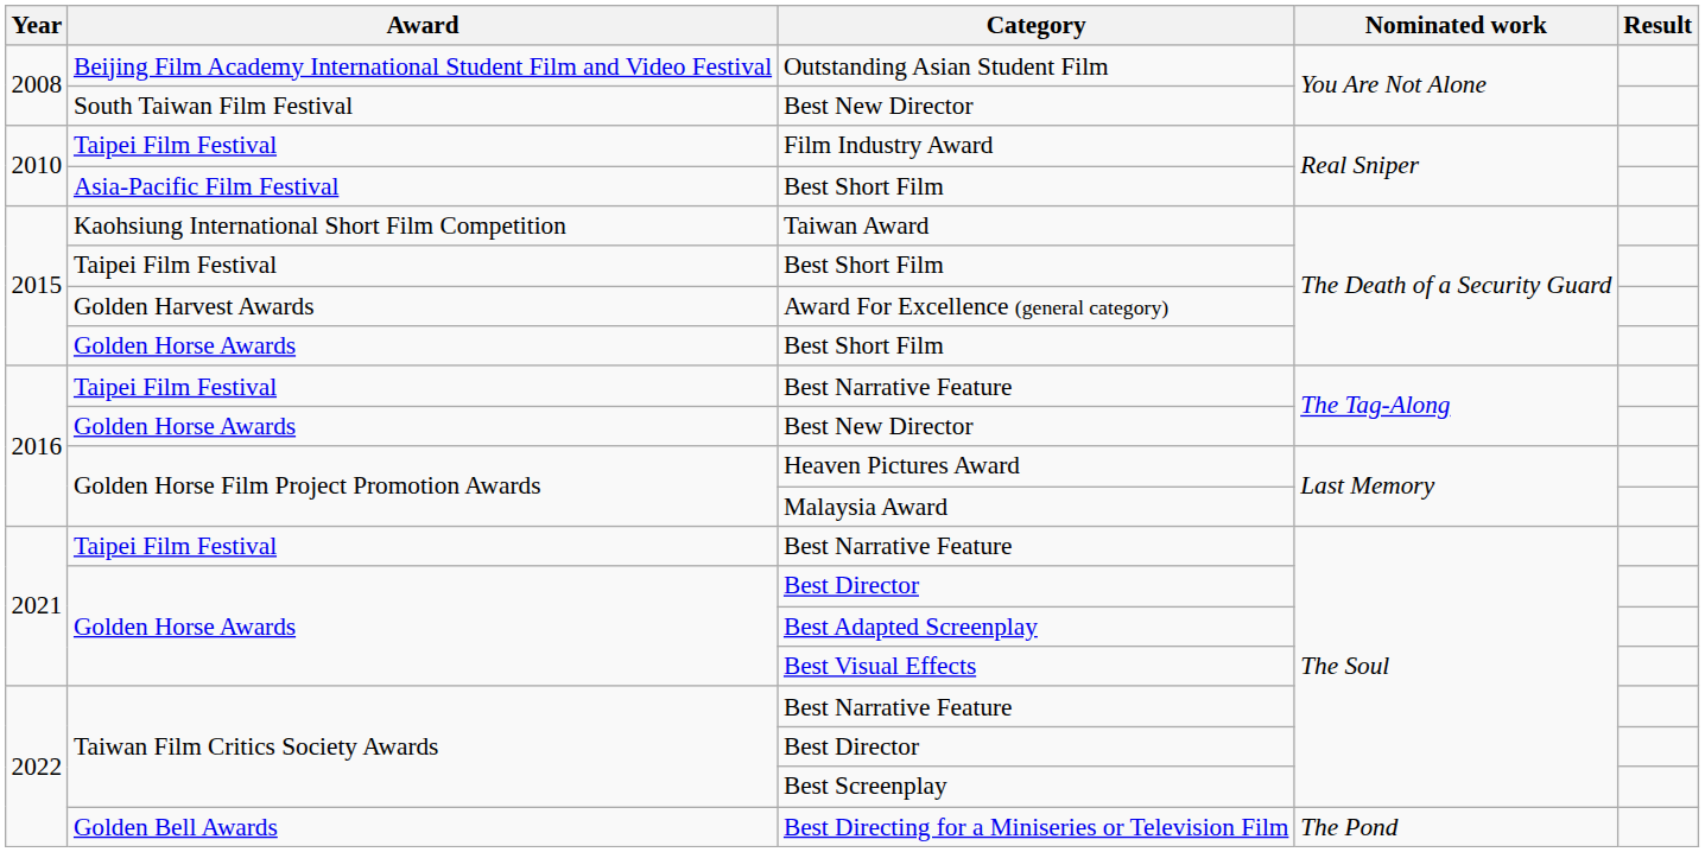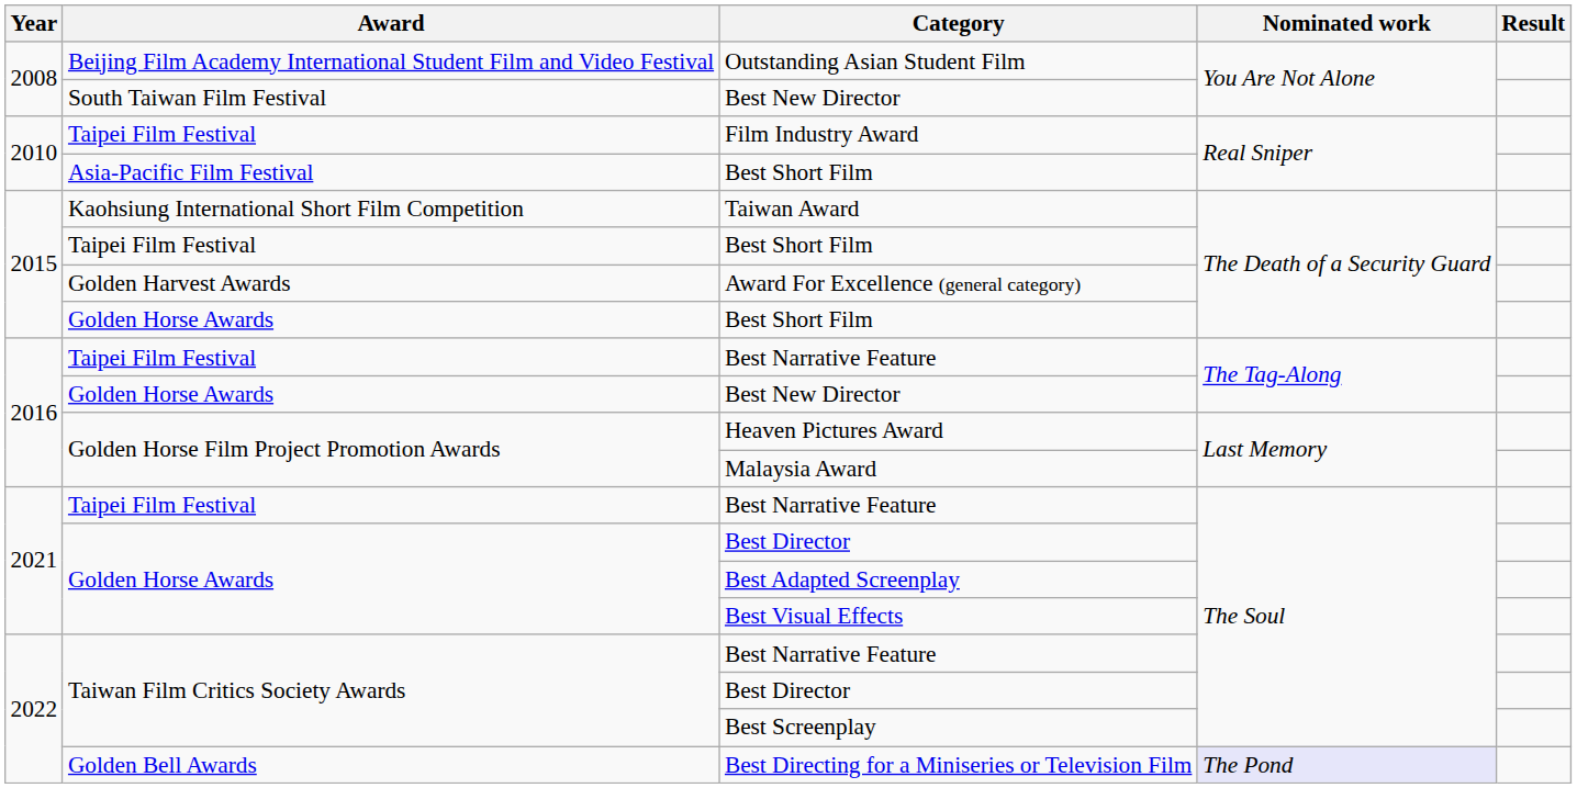Best Directing for a Miniseries or Television Film | Nominated work: no background -> lavender background
